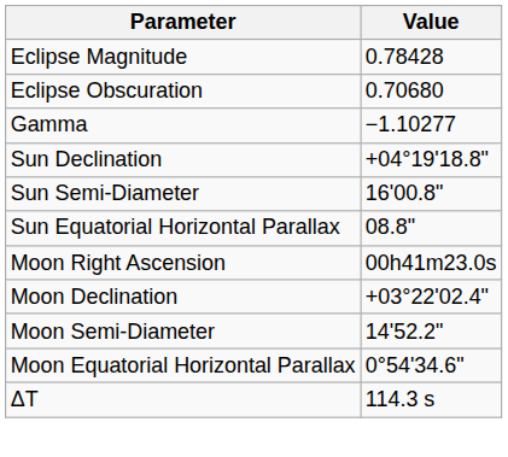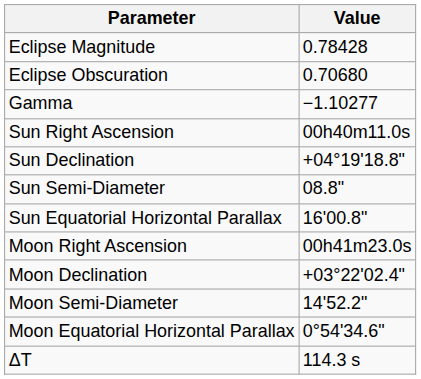+ row: Sun Right Ascension | 00h40m11.0s
Sun Semi-Diameter | Value: 16'00.8" -> 08.8"
Sun Equatorial Horizontal Parallax | Value: 08.8" -> 16'00.8"
